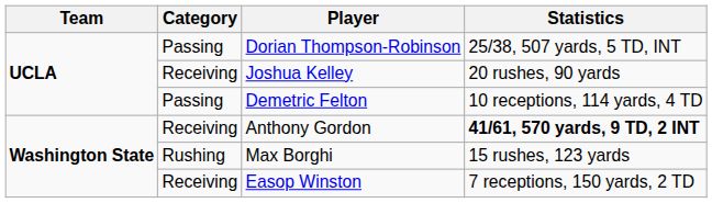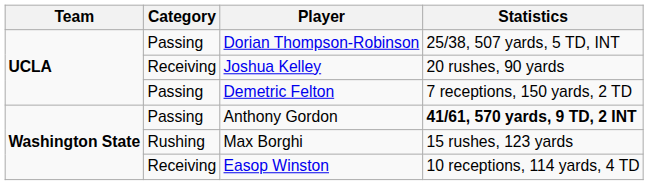Demetric Felton | Statistics: 10 receptions, 114 yards, 4 TD -> 7 receptions, 150 yards, 2 TD
Anthony Gordon | Category: Receiving -> Passing
Easop Winston | Statistics: 7 receptions, 150 yards, 2 TD -> 10 receptions, 114 yards, 4 TD
